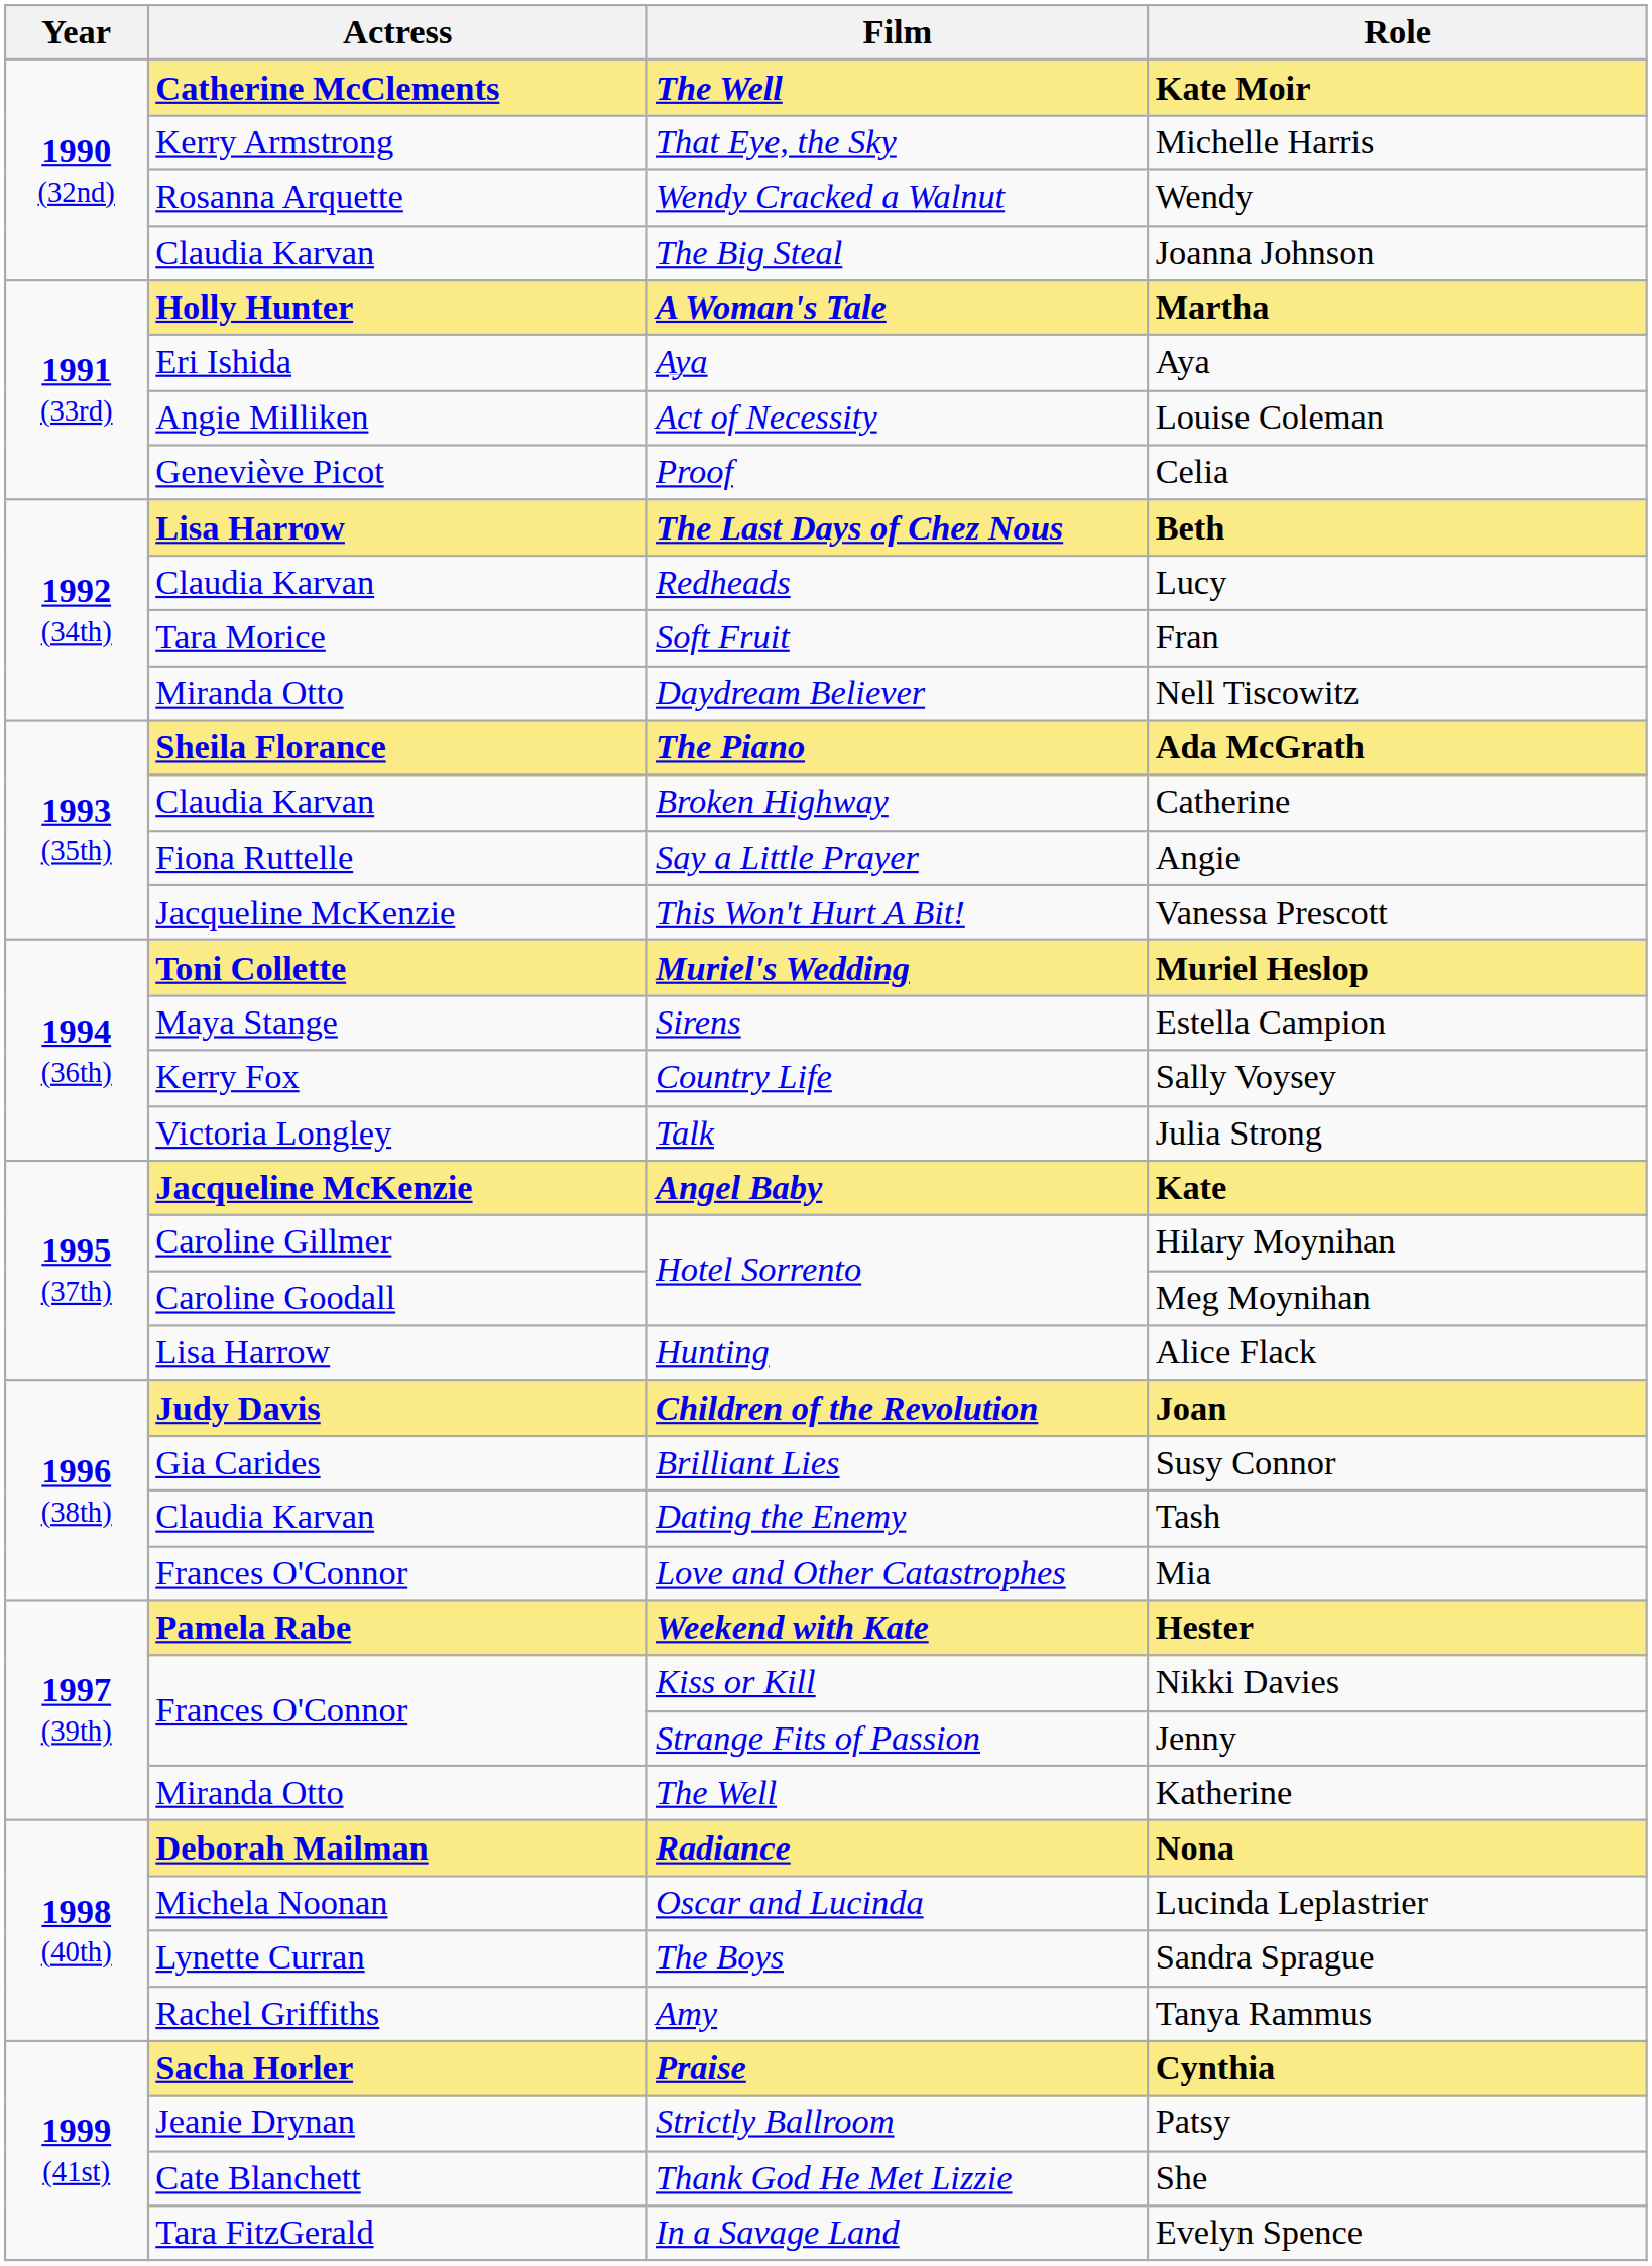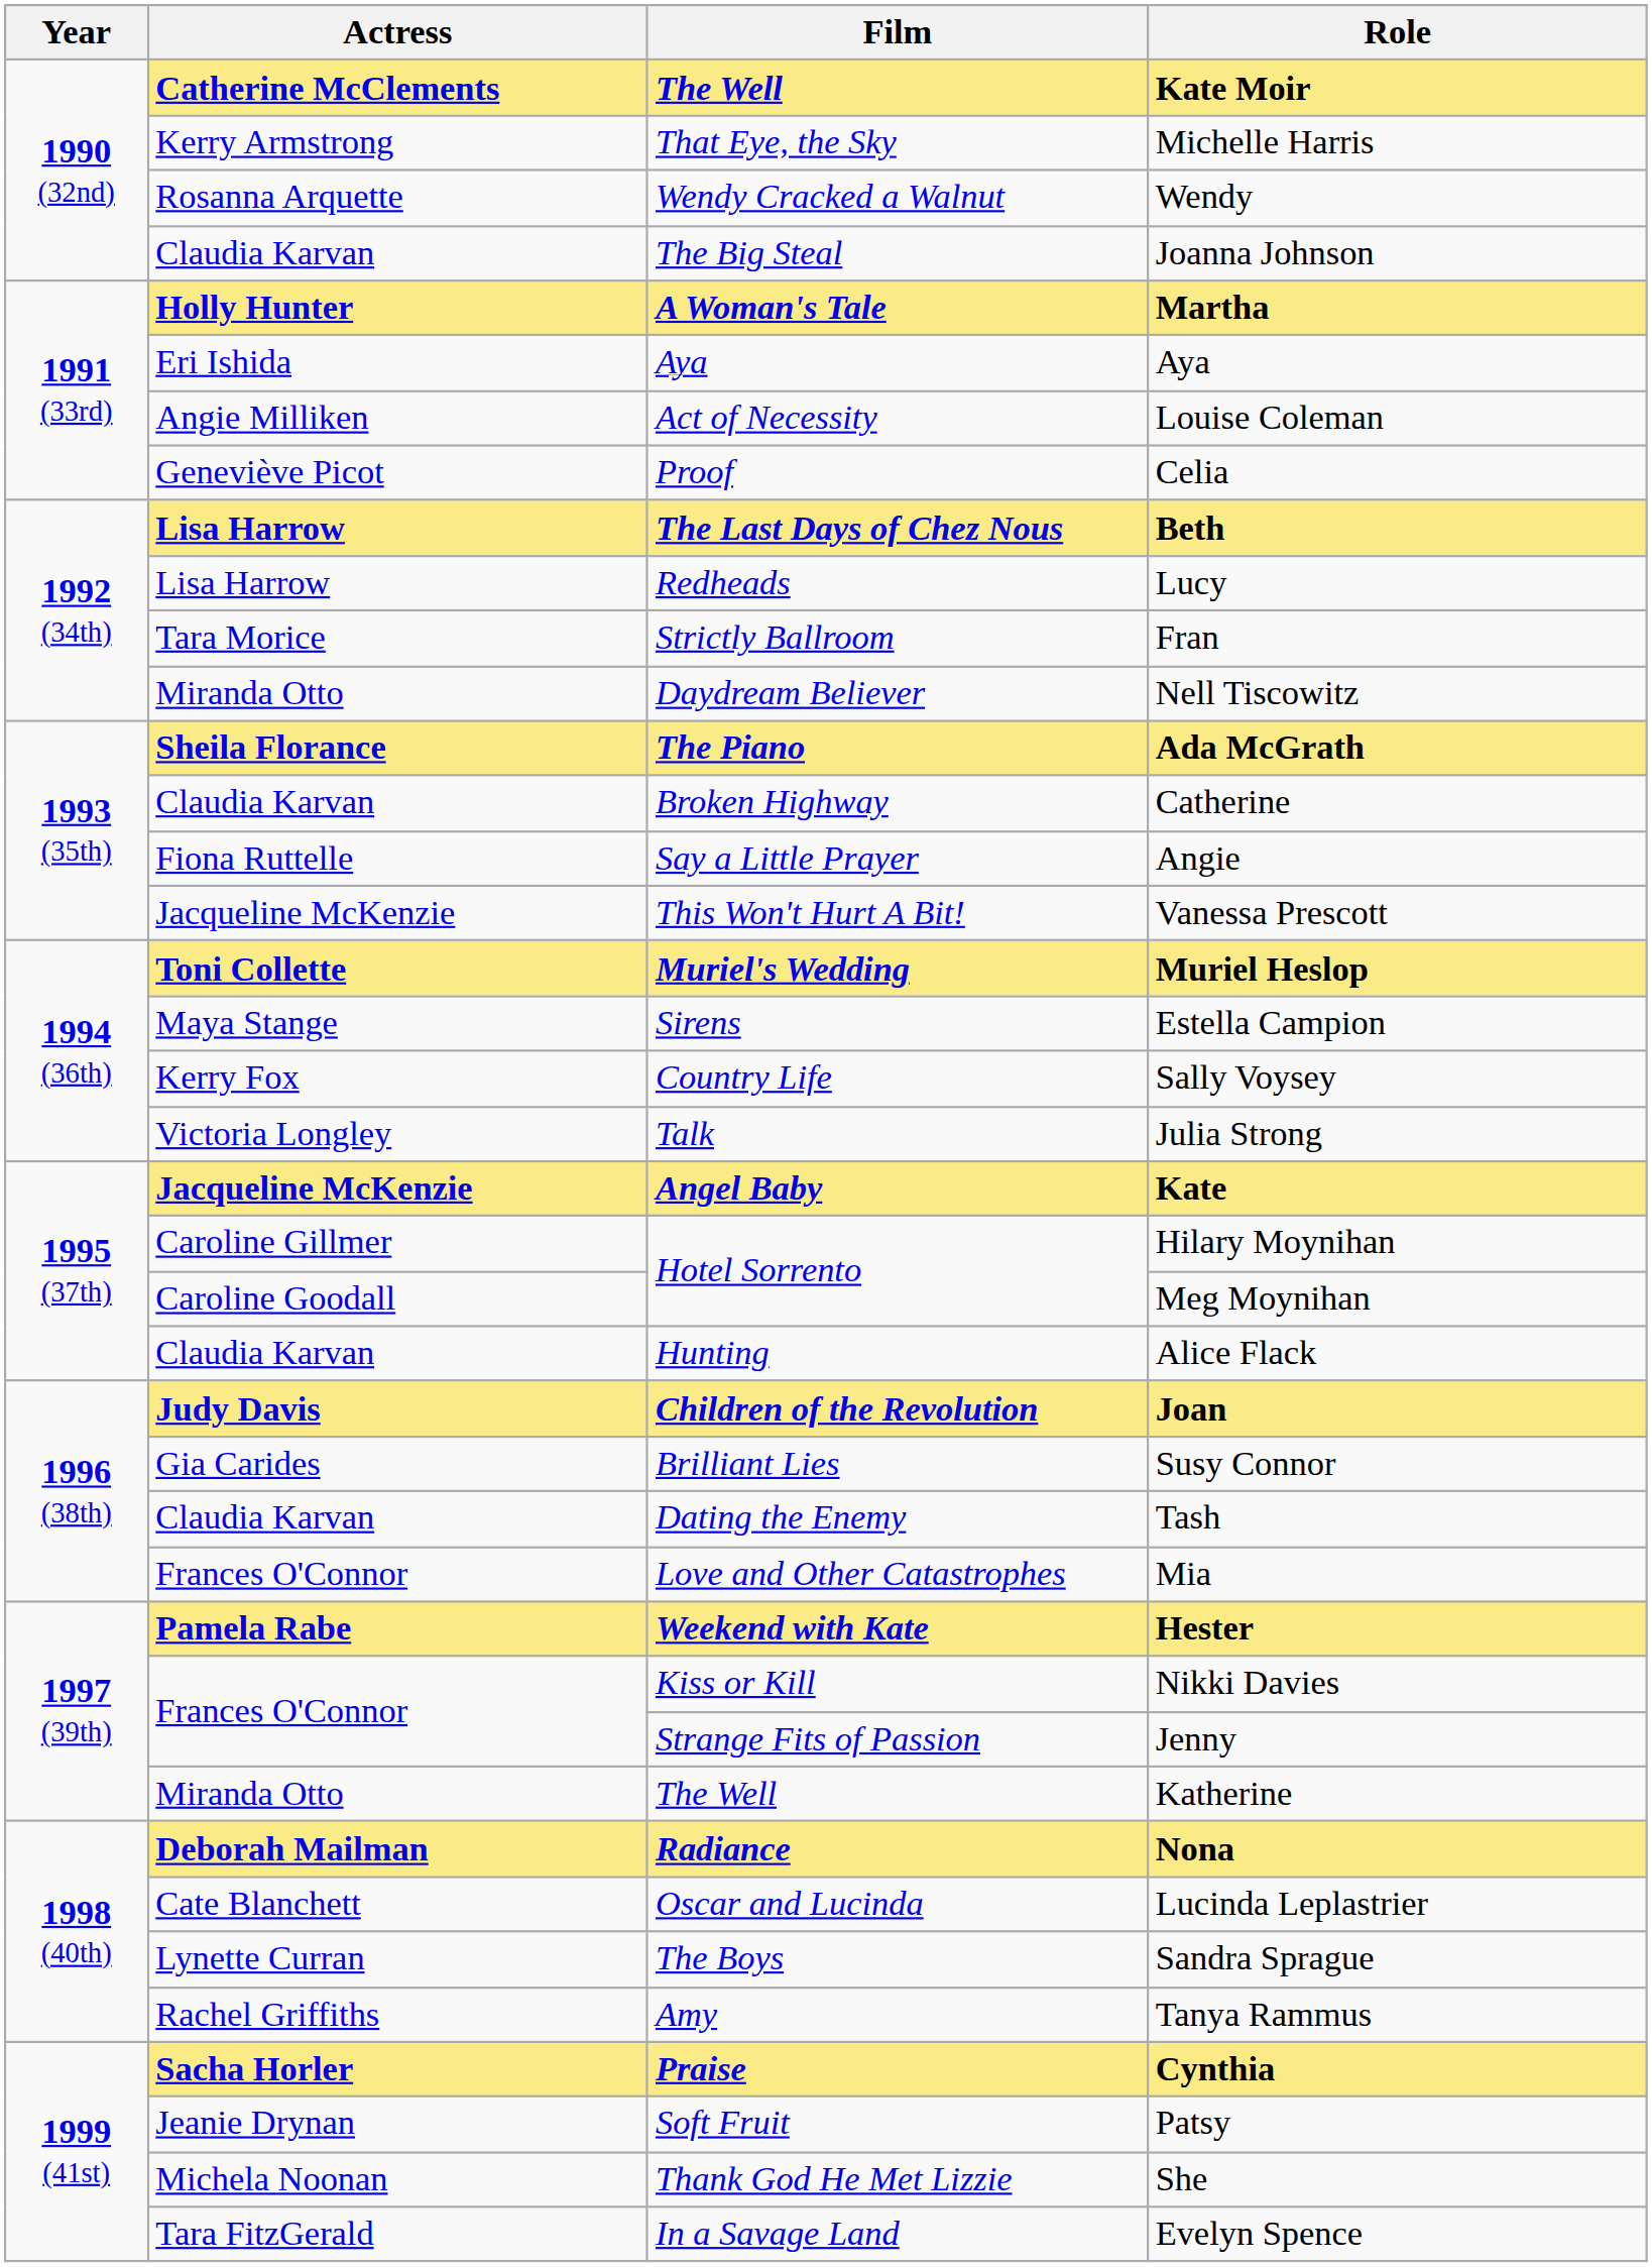Lucy | Actress: Claudia Karvan -> Lisa Harrow
Fran | Film: Soft Fruit -> Strictly Ballroom
Alice Flack | Actress: Lisa Harrow -> Claudia Karvan
Lucinda Leplastrier | Actress: Michela Noonan -> Cate Blanchett
Patsy | Film: Strictly Ballroom -> Soft Fruit
She | Actress: Cate Blanchett -> Michela Noonan
